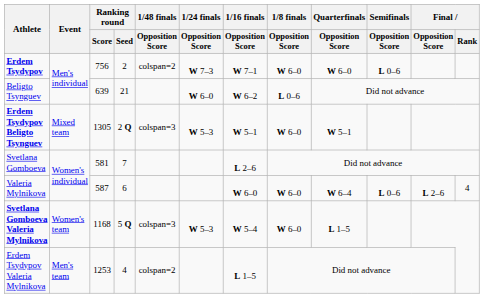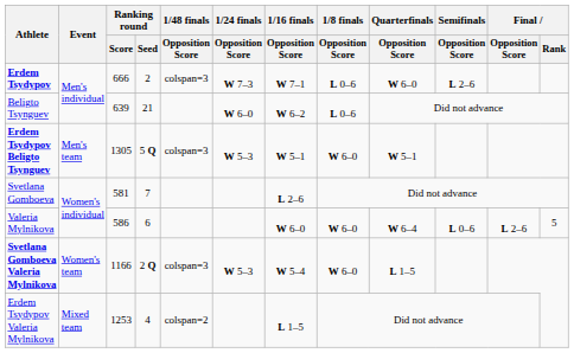Erdem Tsydypov | Ranking round / Score: 756 -> 666
Erdem Tsydypov | 1/48 finals / Opposition Score: colspan=2 -> colspan=3
Erdem Tsydypov | 1/8 finals / Opposition Score: W 6–0 -> L 0–6
Erdem Tsydypov | Semifinals / Opposition Score: L 0–6 -> L 2–6
Erdem Tsydypov Beligto Tsynguev | Event: Mixed team -> Men's team
Erdem Tsydypov Beligto Tsynguev | Ranking round / Seed: 2 Q -> 5 Q
Valeria Mylnikova | Ranking round / Score: 587 -> 586
Valeria Mylnikova | Final / Rank: 4 -> 5
Svetlana Gomboeva Valeria Mylnikova | Ranking round / Score: 1168 -> 1166
Svetlana Gomboeva Valeria Mylnikova | Ranking round / Seed: 5 Q -> 2 Q
Erdem Tsydypov Valeria Mylnikova | Event: Men's team -> Mixed team
